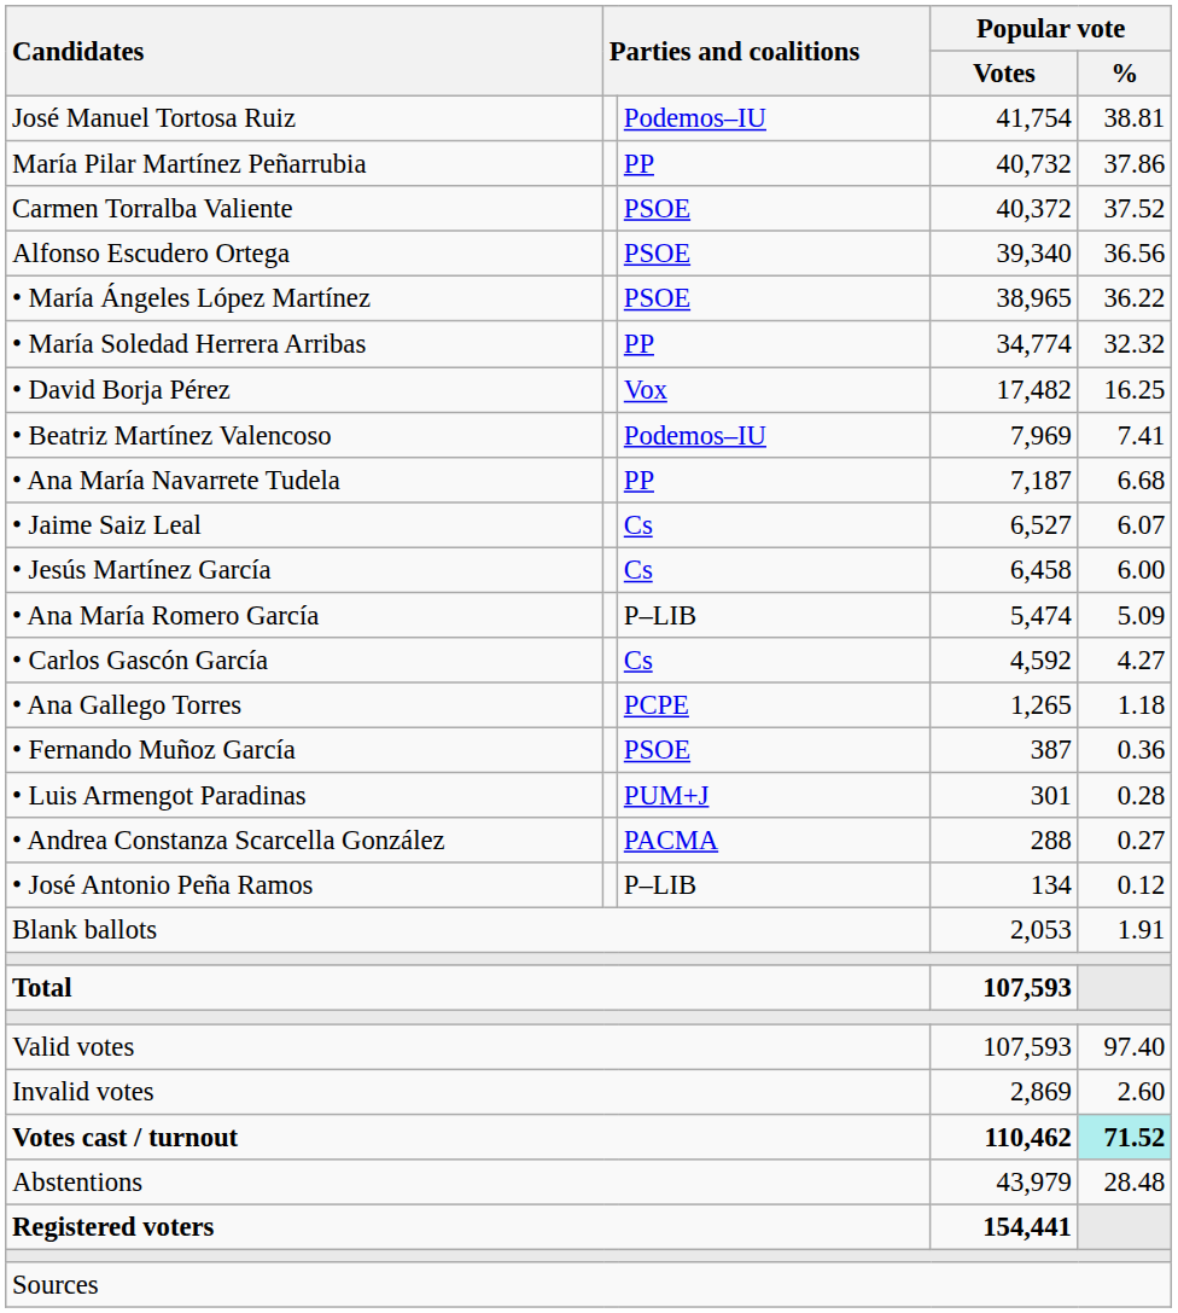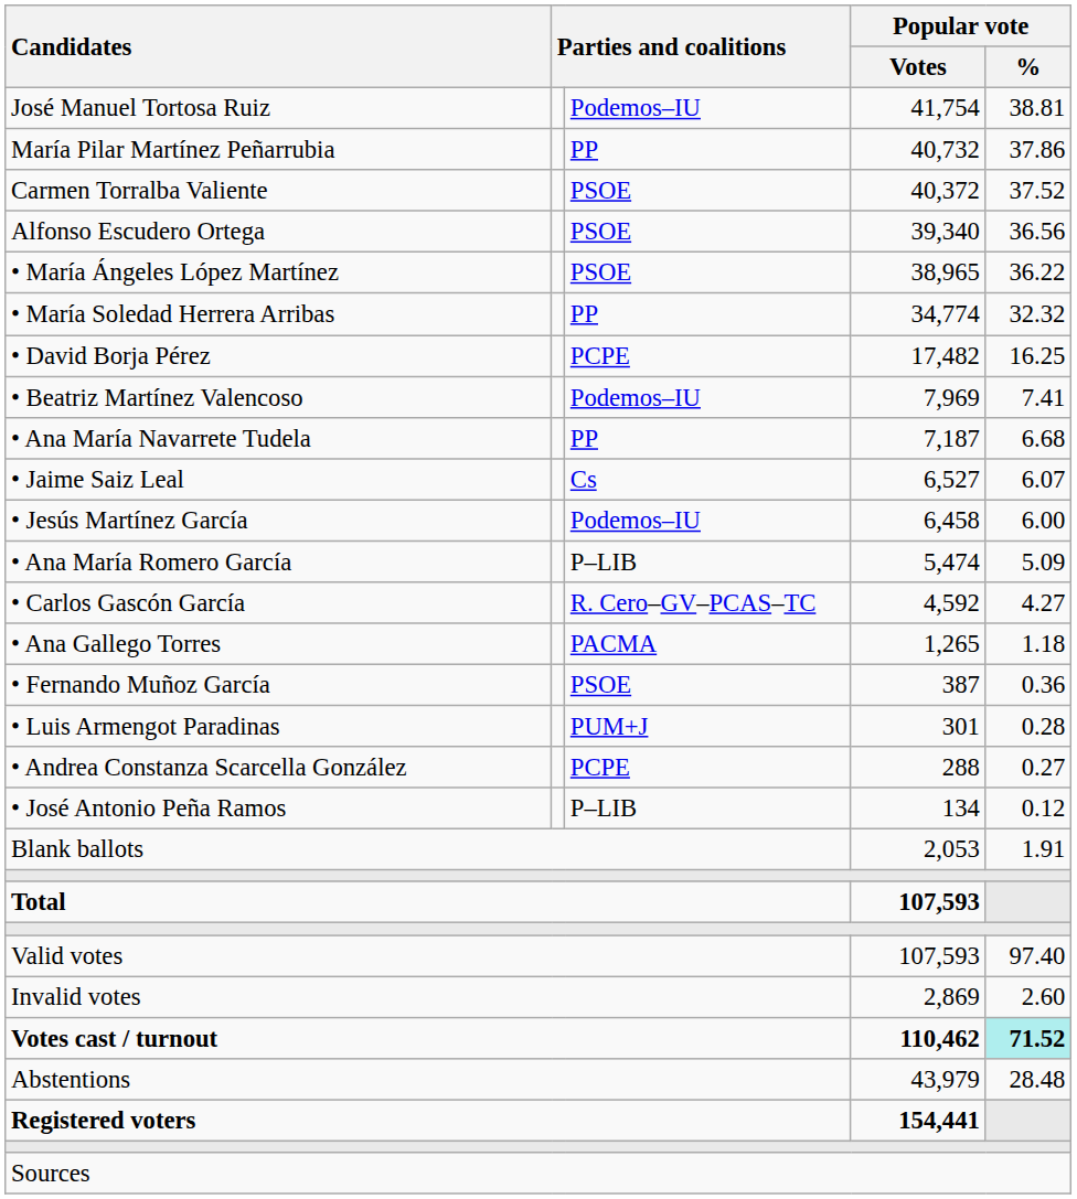• David Borja Pérez | column 3: Vox -> PCPE
• Jesús Martínez García | column 3: Cs -> Podemos–IU
• Carlos Gascón García | column 3: Cs -> R. Cero–GV–PCAS–TC
• Ana Gallego Torres | column 3: PCPE -> PACMA
• Andrea Constanza Scarcella González | column 3: PACMA -> PCPE
